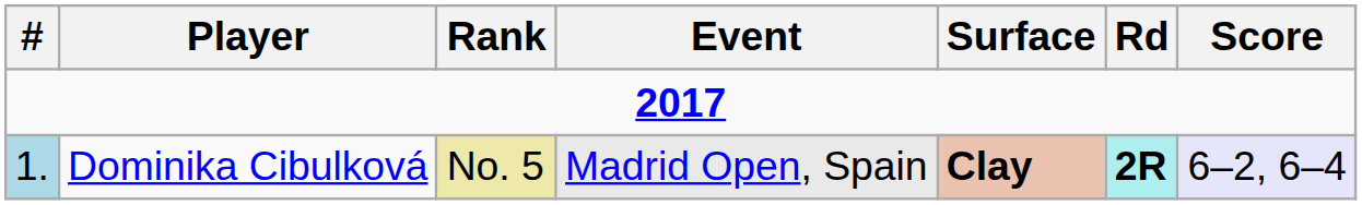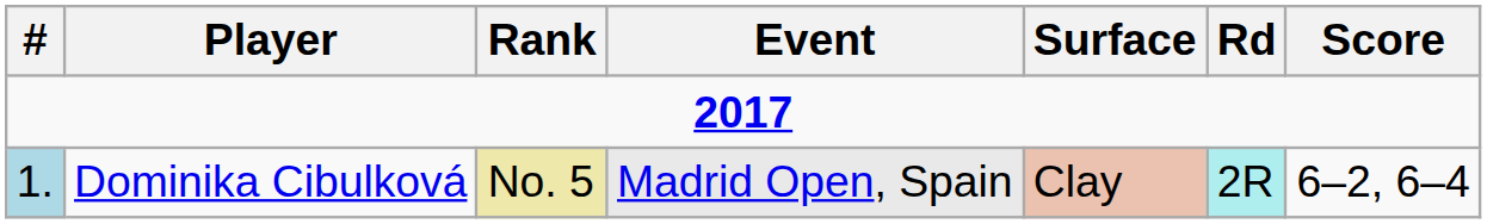Dominika Cibulková | Surface: bold -> normal
Dominika Cibulková | Rd: bold -> normal
Dominika Cibulková | Score: lavender background -> no background
